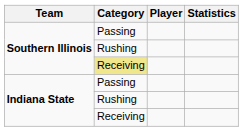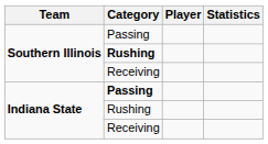Southern Illinois / Rushing | Category: normal -> bold
Southern Illinois / Receiving | Category: khaki background -> no background
Indiana State / Passing | Category: normal -> bold
